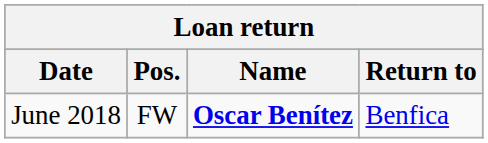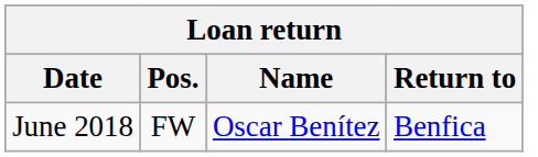June 2018 | Name: bold -> normal
